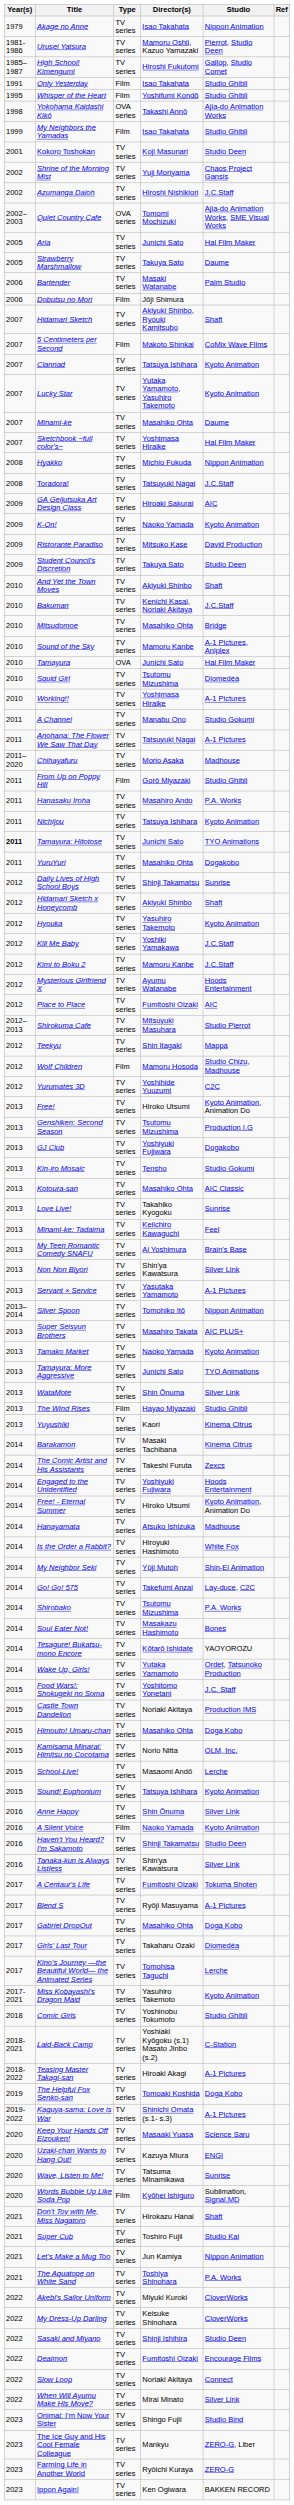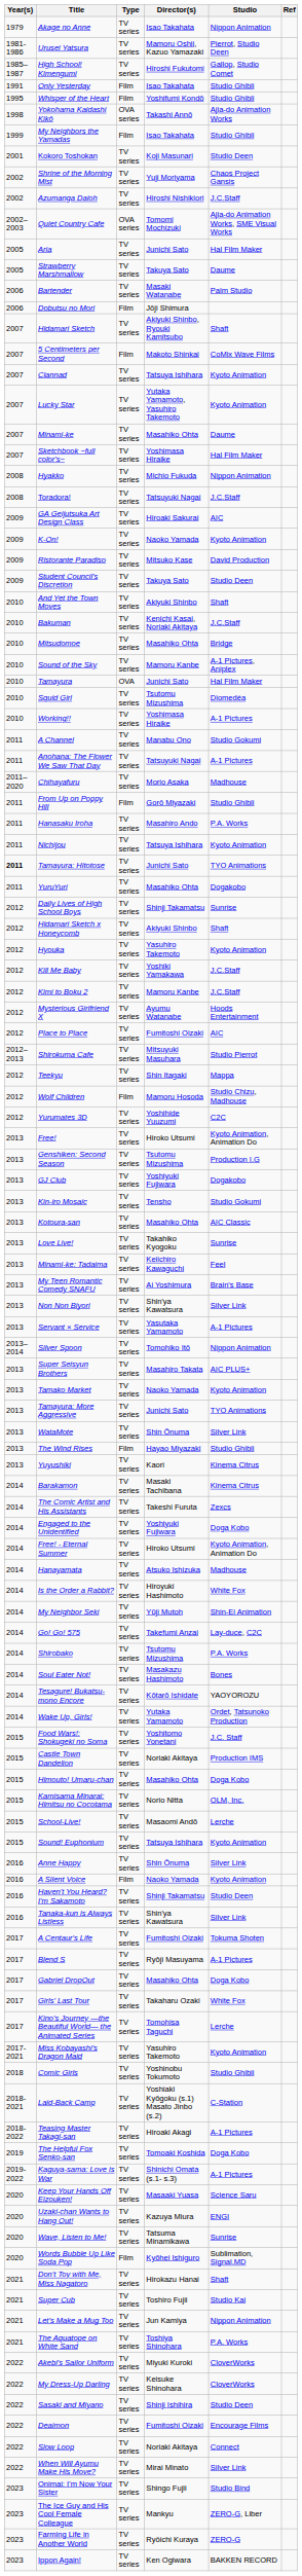Engaged to the Unidentified | Studio: Hoods Entertainment -> Doga Kobo
Girls' Last Tour | Studio: Diomedéa -> White Fox
